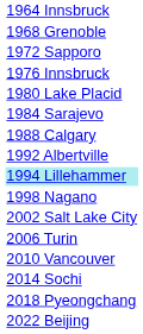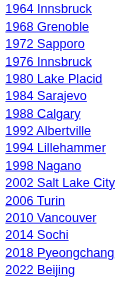1994 Lillehammer | column 1: paleturquoise background -> no background
